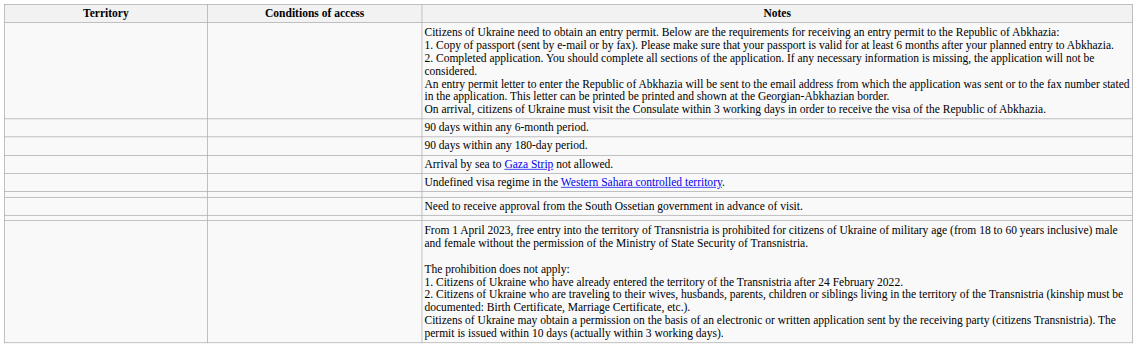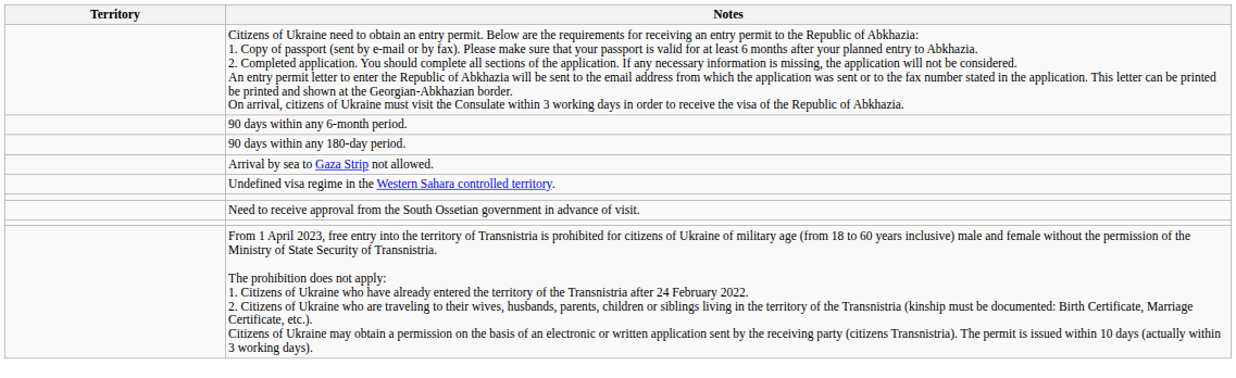- column: Conditions of access
